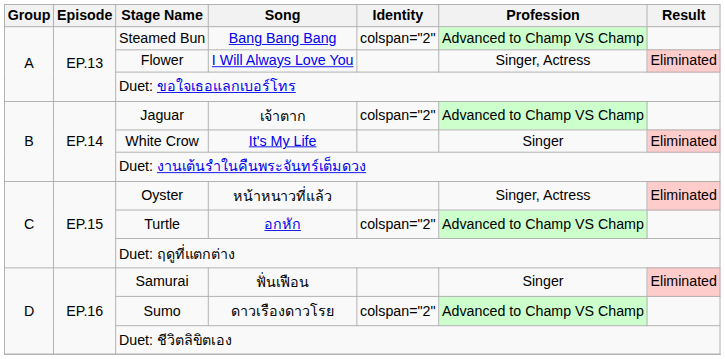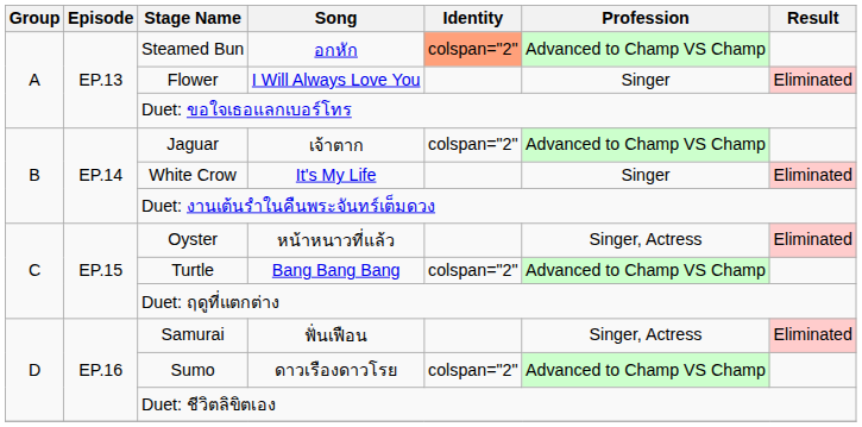Steamed Bun | Song: Bang Bang Bang -> อกหัก
Steamed Bun | Identity: no background -> lightsalmon background
Flower | Profession: Singer, Actress -> Singer
Turtle | Song: อกหัก -> Bang Bang Bang
Samurai | Profession: Singer -> Singer, Actress
